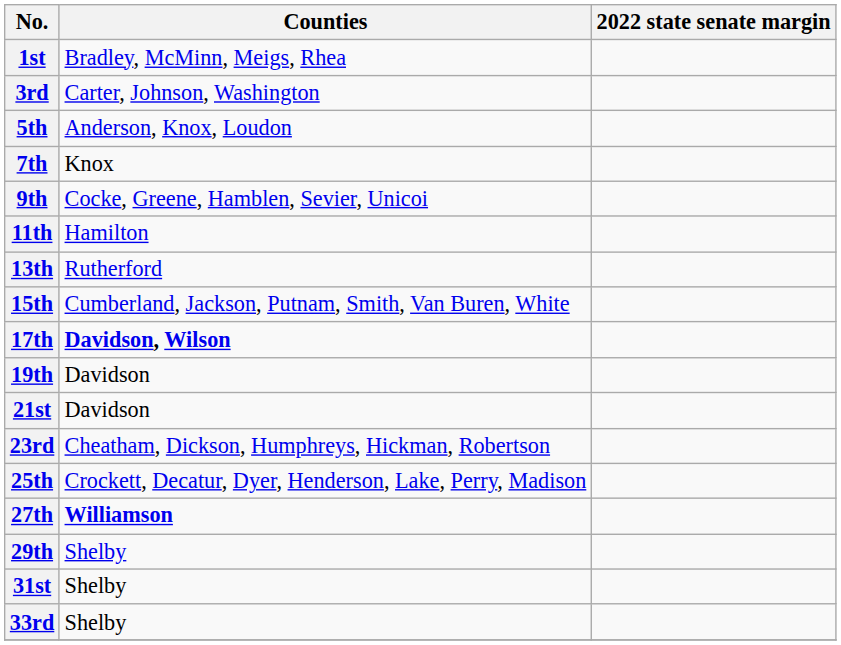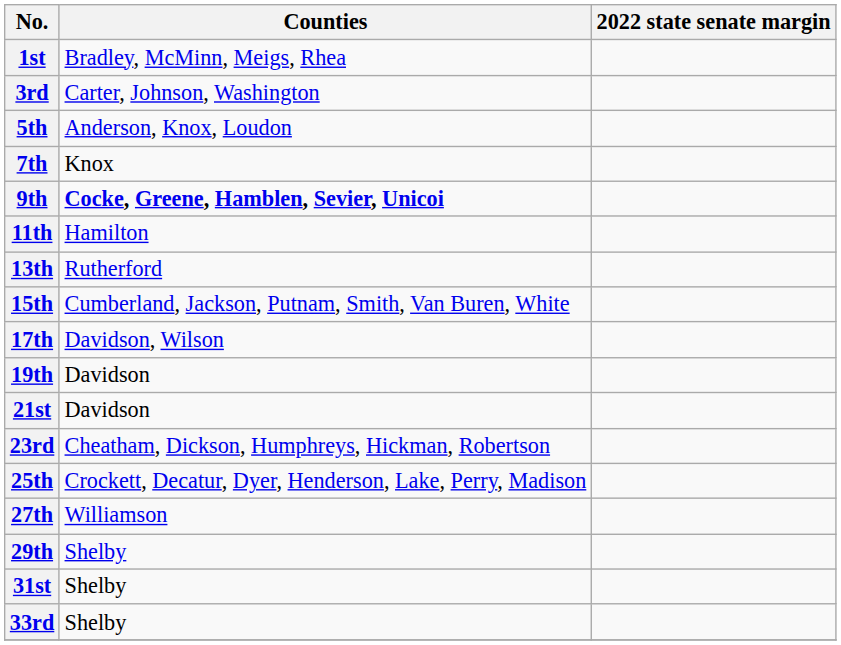9th | Counties: normal -> bold
17th | Counties: bold -> normal
27th | Counties: bold -> normal
